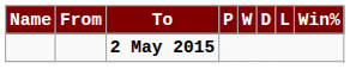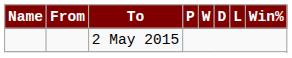2 May 2015 | To: bold -> normal
